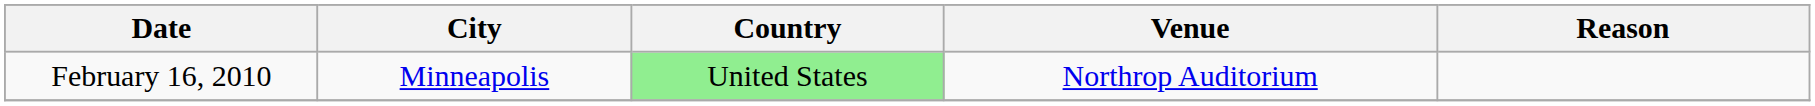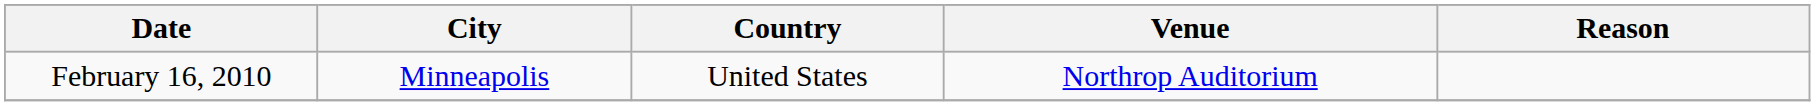February 16, 2010 | Country: lightgreen background -> no background
